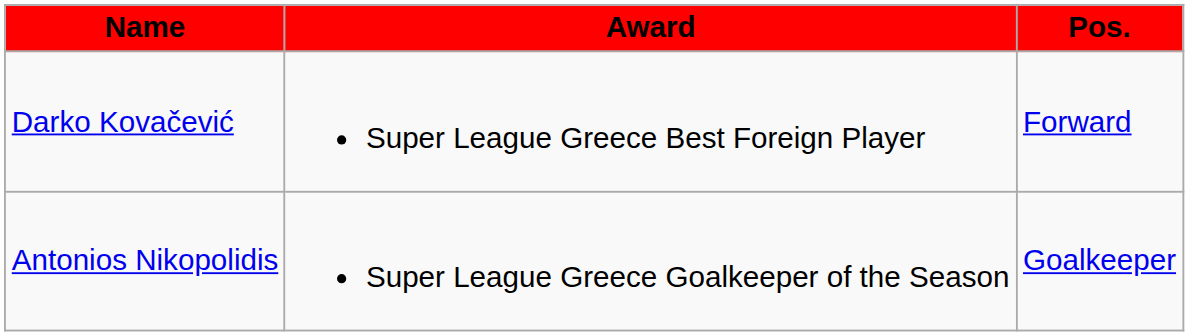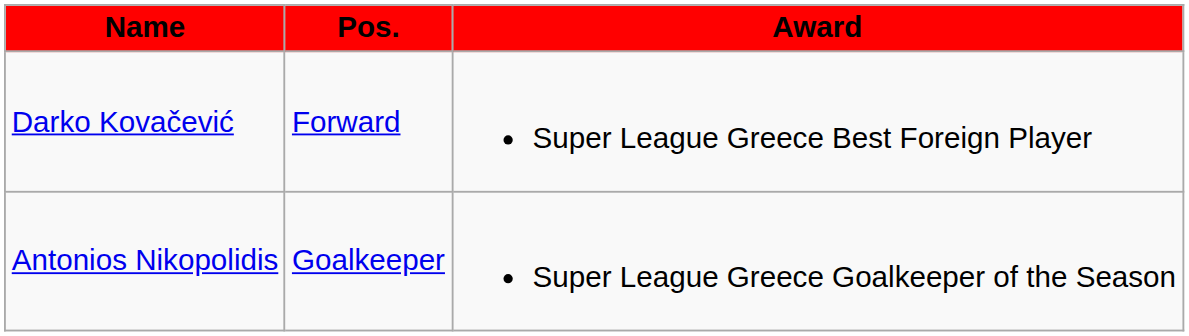columns swapped: Pos. <-> Award
